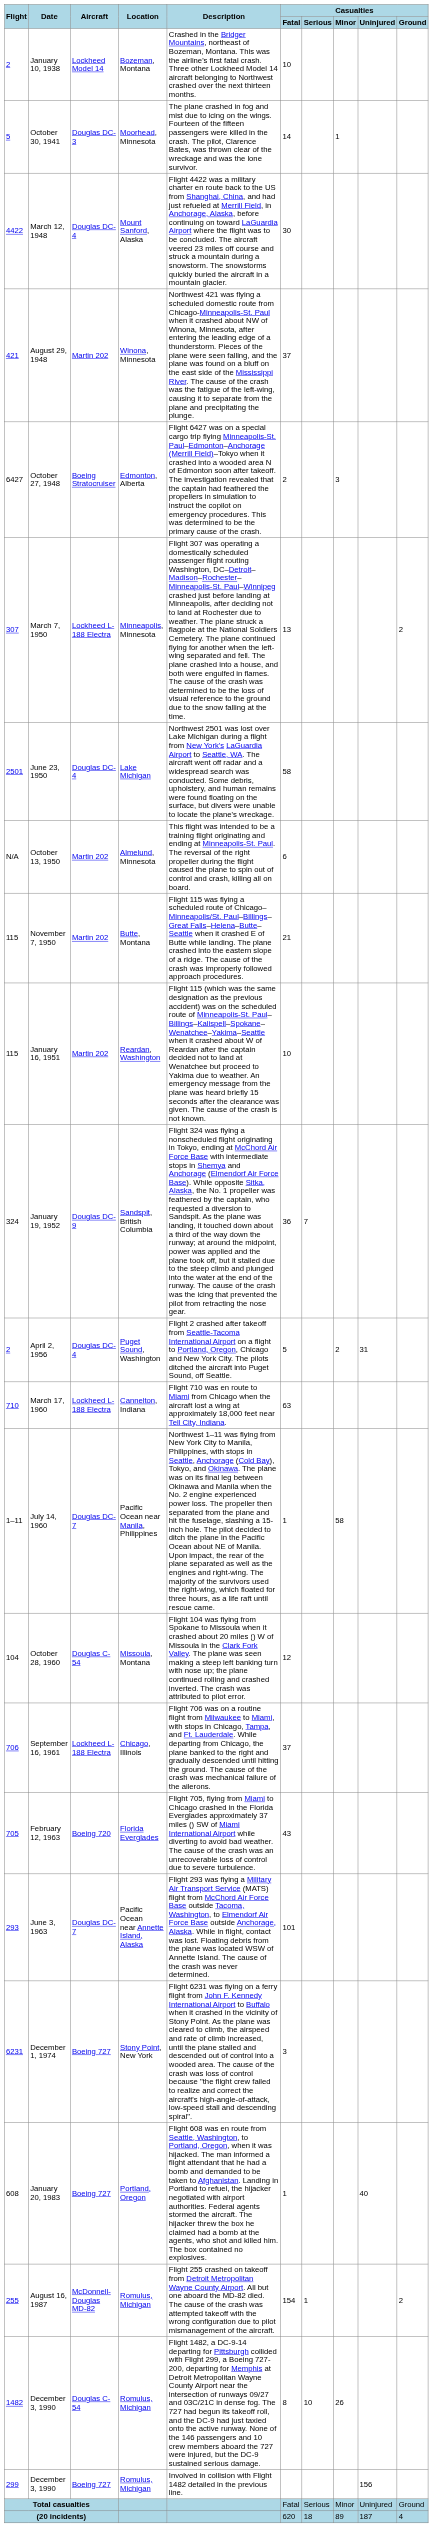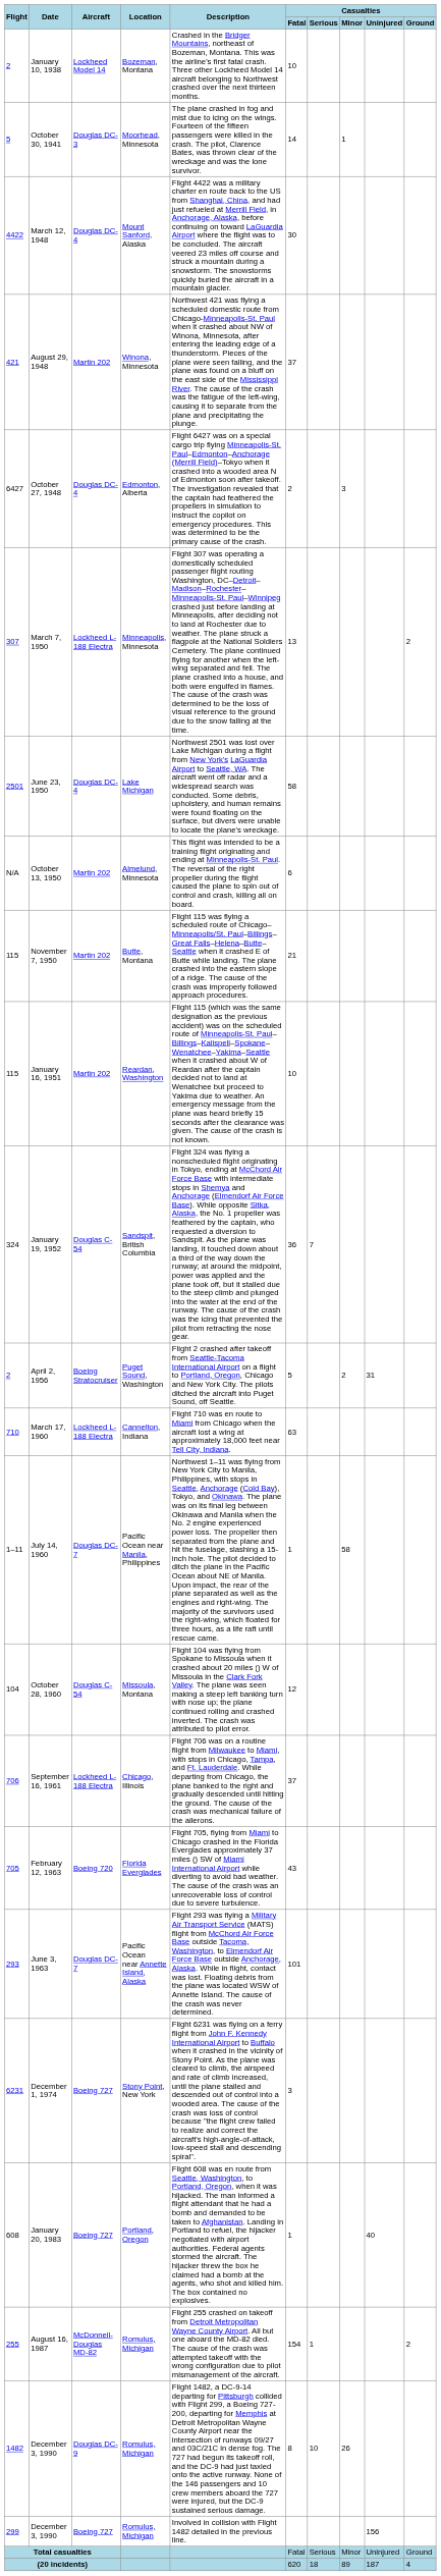October 27, 1948 | Aircraft: Boeing Stratocruiser -> Douglas DC-4
January 19, 1952 | Aircraft: Douglas DC-9 -> Douglas C-54
April 2, 1956 | Aircraft: Douglas DC-4 -> Boeing Stratocruiser
1482 / December 3, 1990 | Aircraft: Douglas C-54 -> Douglas DC-9
